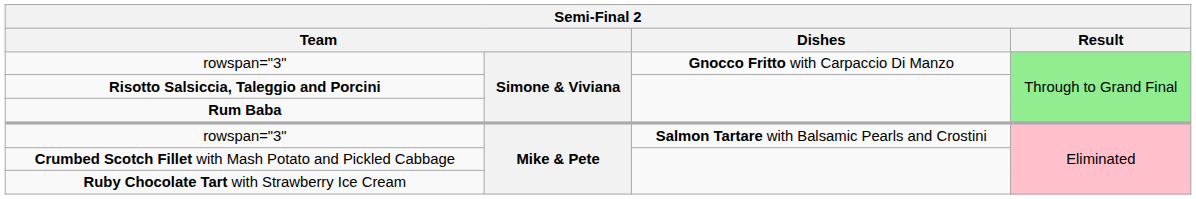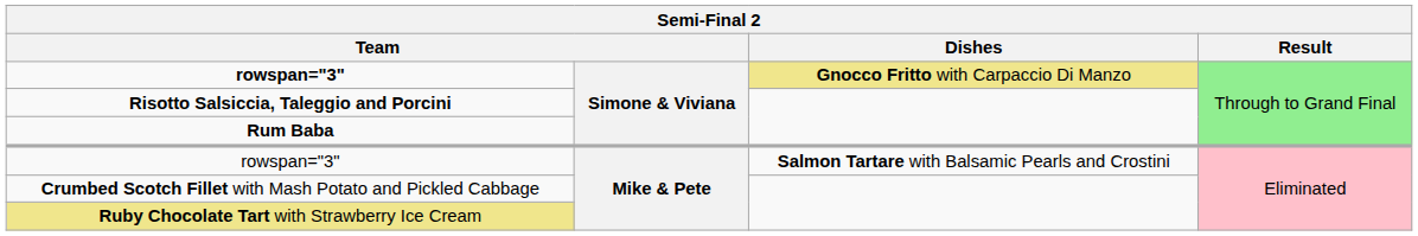rowspan="3" / Gnocco Fritto with Carpaccio Di Manzo | column 1: normal -> bold
rowspan="3" / Gnocco Fritto with Carpaccio Di Manzo | Dishes: no background -> khaki background
Ruby Chocolate Tart with Strawberry Ice Cream | column 1: no background -> khaki background
